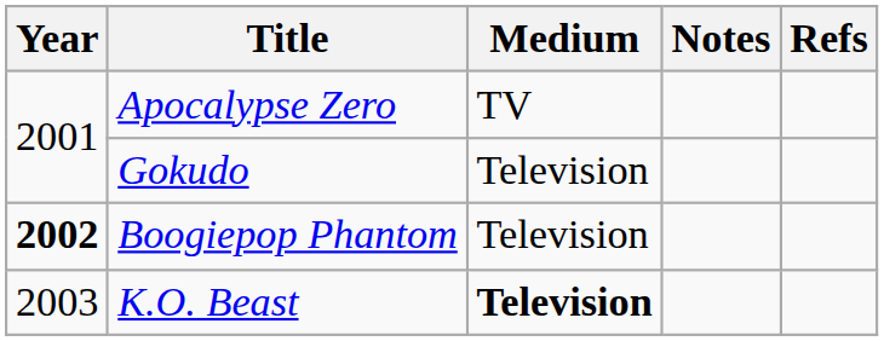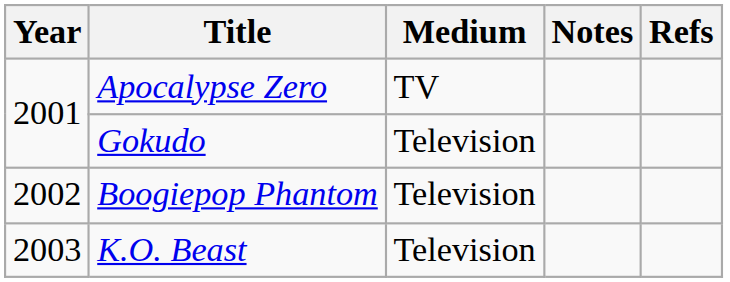Boogiepop Phantom | Year: bold -> normal
K.O. Beast | Medium: bold -> normal
